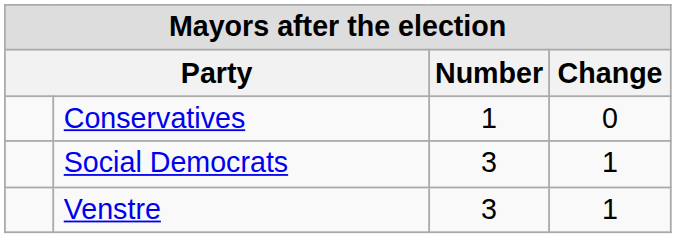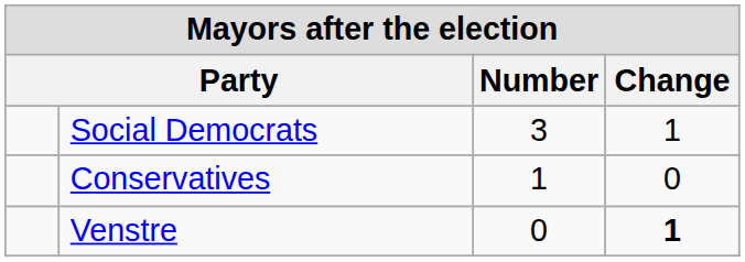rows swapped: Social Democrats <-> Conservatives
Venstre | Number: 3 -> 0
Venstre | Change: normal -> bold
